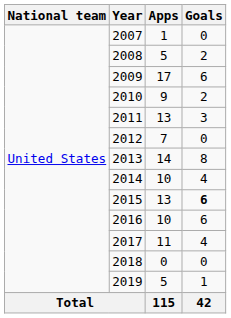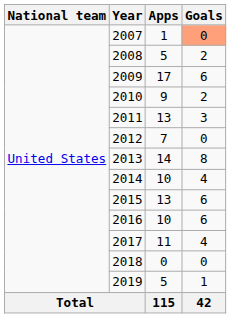2007 | Goals: no background -> lightsalmon background
2015 | Goals: bold -> normal
